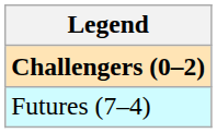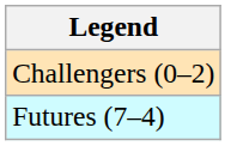row 2 | column 1: bold -> normal
